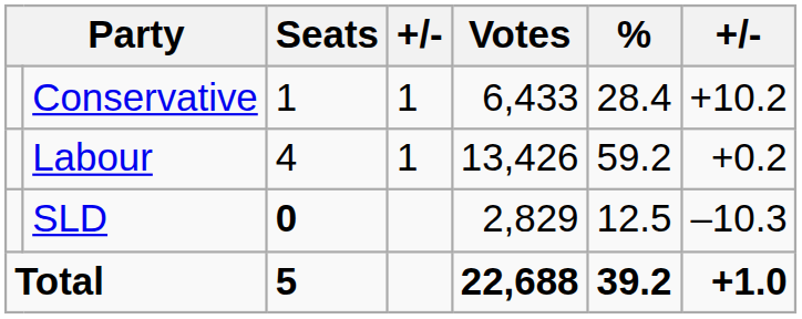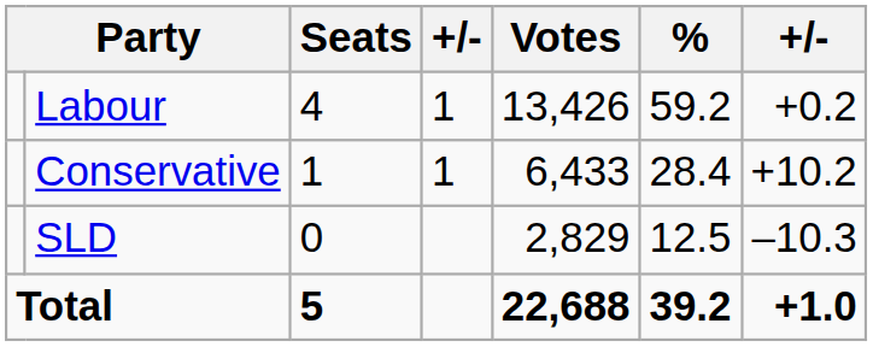rows swapped: Labour <-> Conservative
SLD | Seats: bold -> normal
